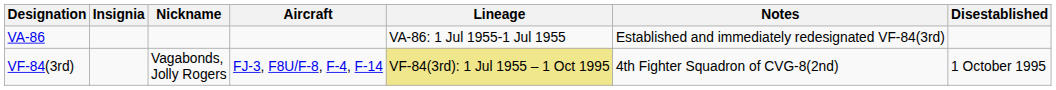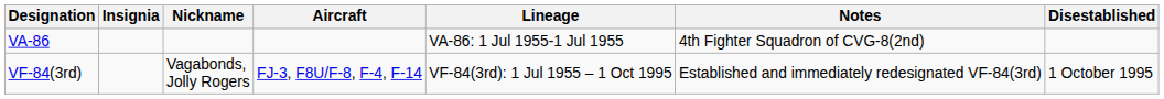VA-86 | Notes: Established and immediately redesignated VF-84(3rd) -> 4th Fighter Squadron of CVG-8(2nd)
VF-84(3rd) | Lineage: khaki background -> no background
VF-84(3rd) | Notes: 4th Fighter Squadron of CVG-8(2nd) -> Established and immediately redesignated VF-84(3rd)
